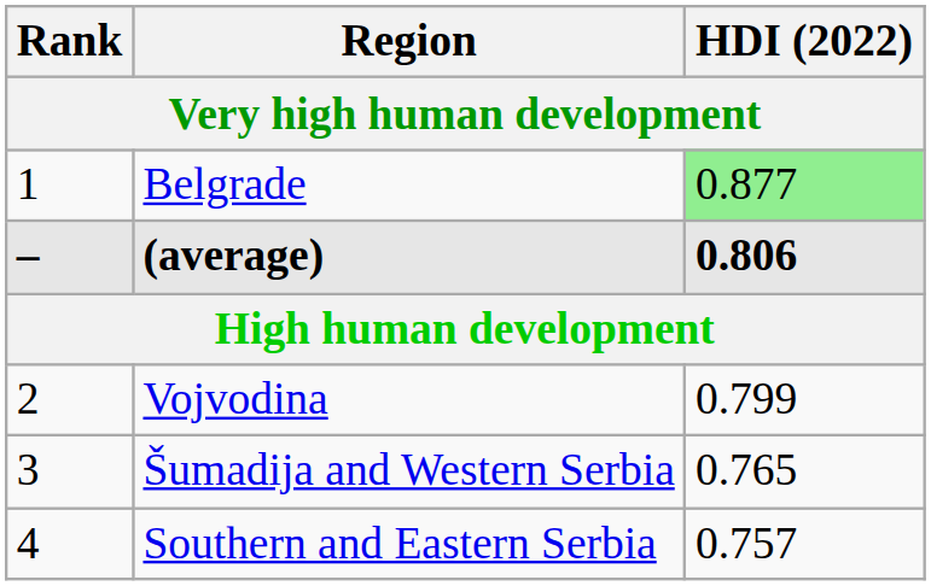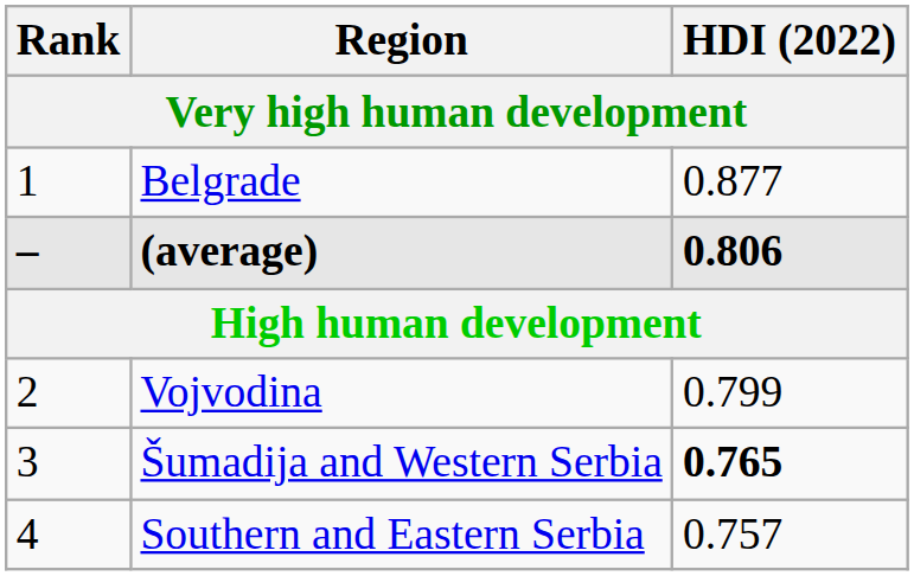Belgrade | HDI (2022): lightgreen background -> no background
Šumadija and Western Serbia | HDI (2022): normal -> bold
